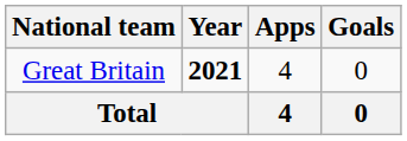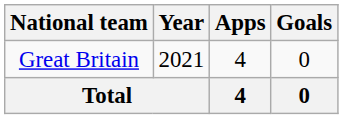Great Britain | Year: bold -> normal
